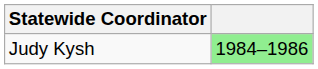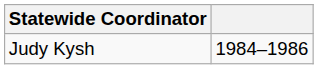Judy Kysh | column 2: lightgreen background -> no background
